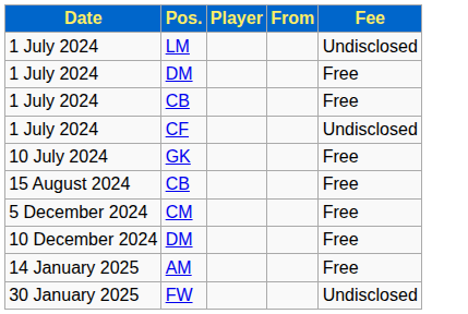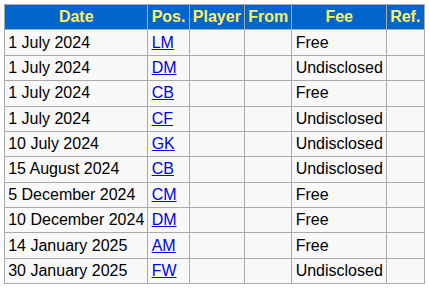+ column: Ref.
LM | Fee: Undisclosed -> Free
1 July 2024 / DM | Fee: Free -> Undisclosed
GK | Fee: Free -> Undisclosed
15 August 2024 / CB | Fee: Free -> Undisclosed
